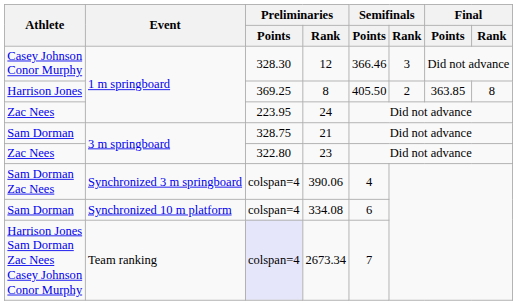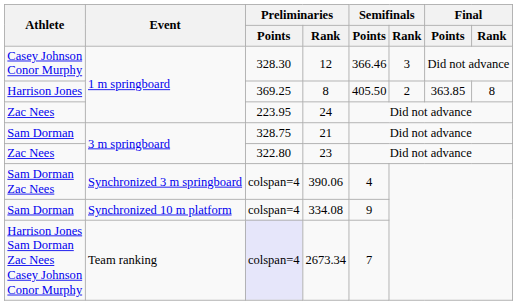334.08 | Semifinals / Points: 6 -> 9
